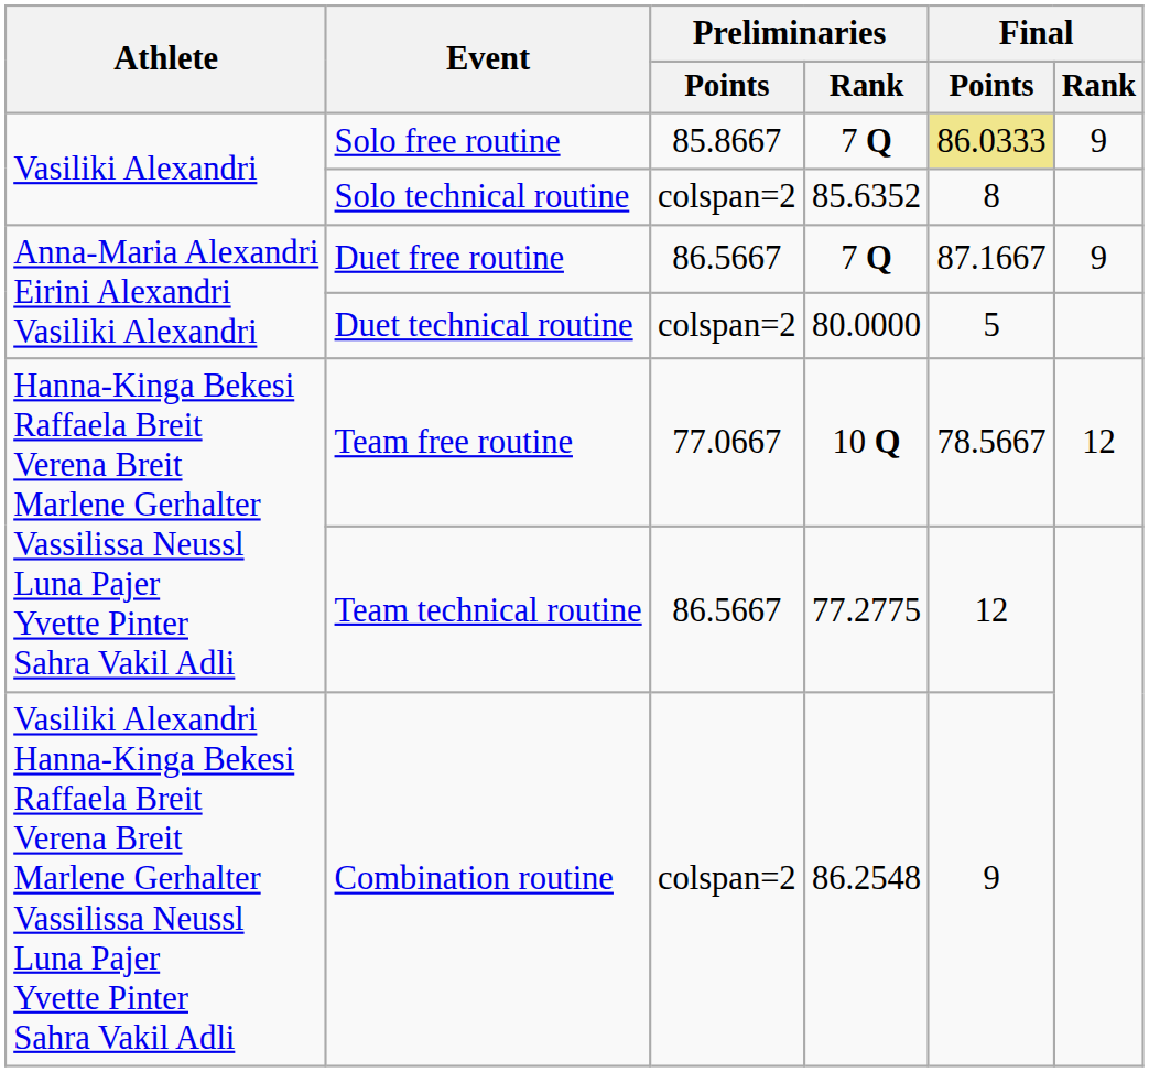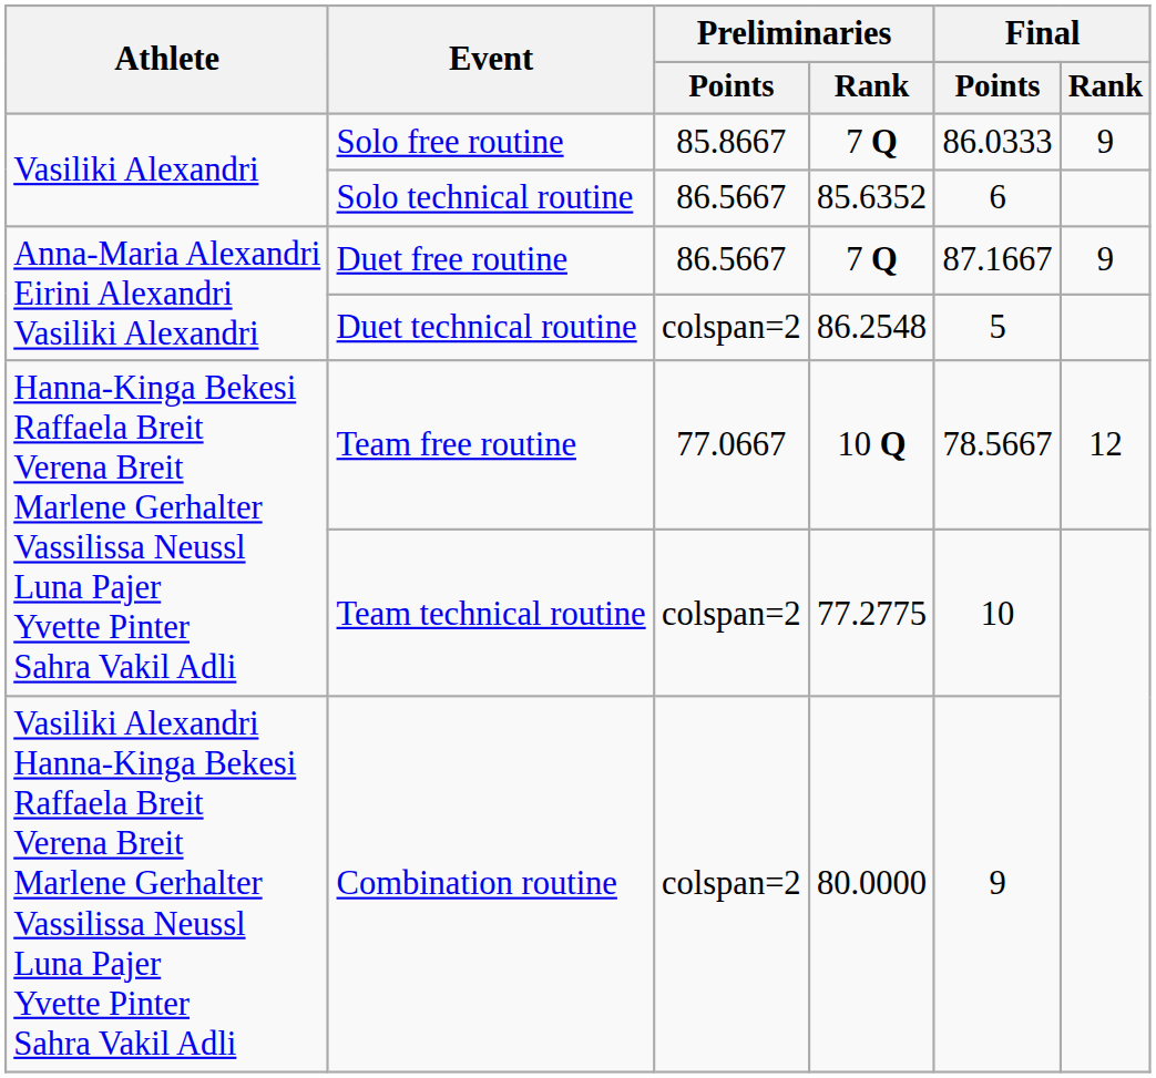Solo free routine | Final / Points: khaki background -> no background
Solo technical routine | Preliminaries / Points: colspan=2 -> 86.5667
Solo technical routine | Final / Points: 8 -> 6
Duet technical routine | Preliminaries / Rank: 80.0000 -> 86.2548
Team technical routine | Preliminaries / Points: 86.5667 -> colspan=2
Team technical routine | Final / Points: 12 -> 10
Combination routine | Preliminaries / Rank: 86.2548 -> 80.0000
